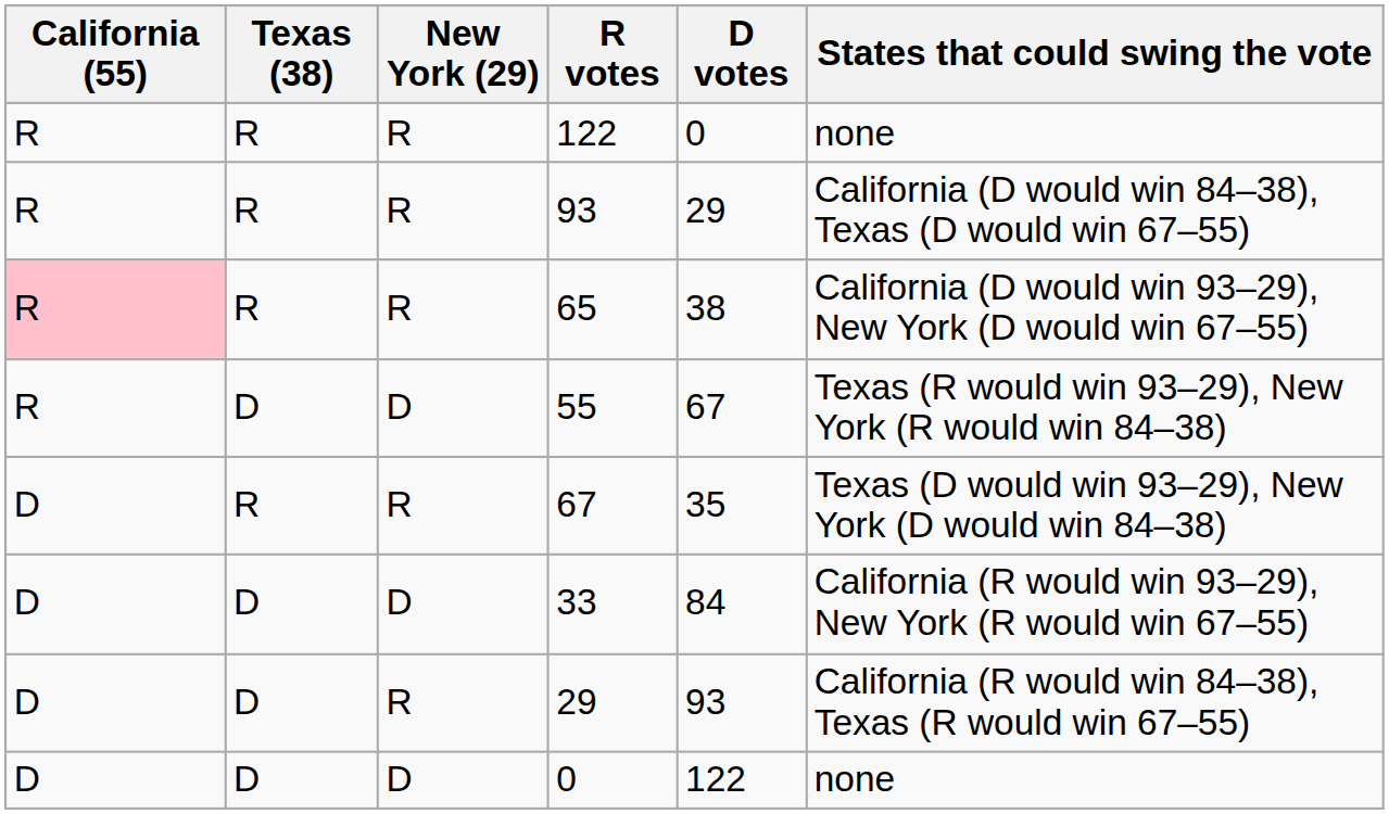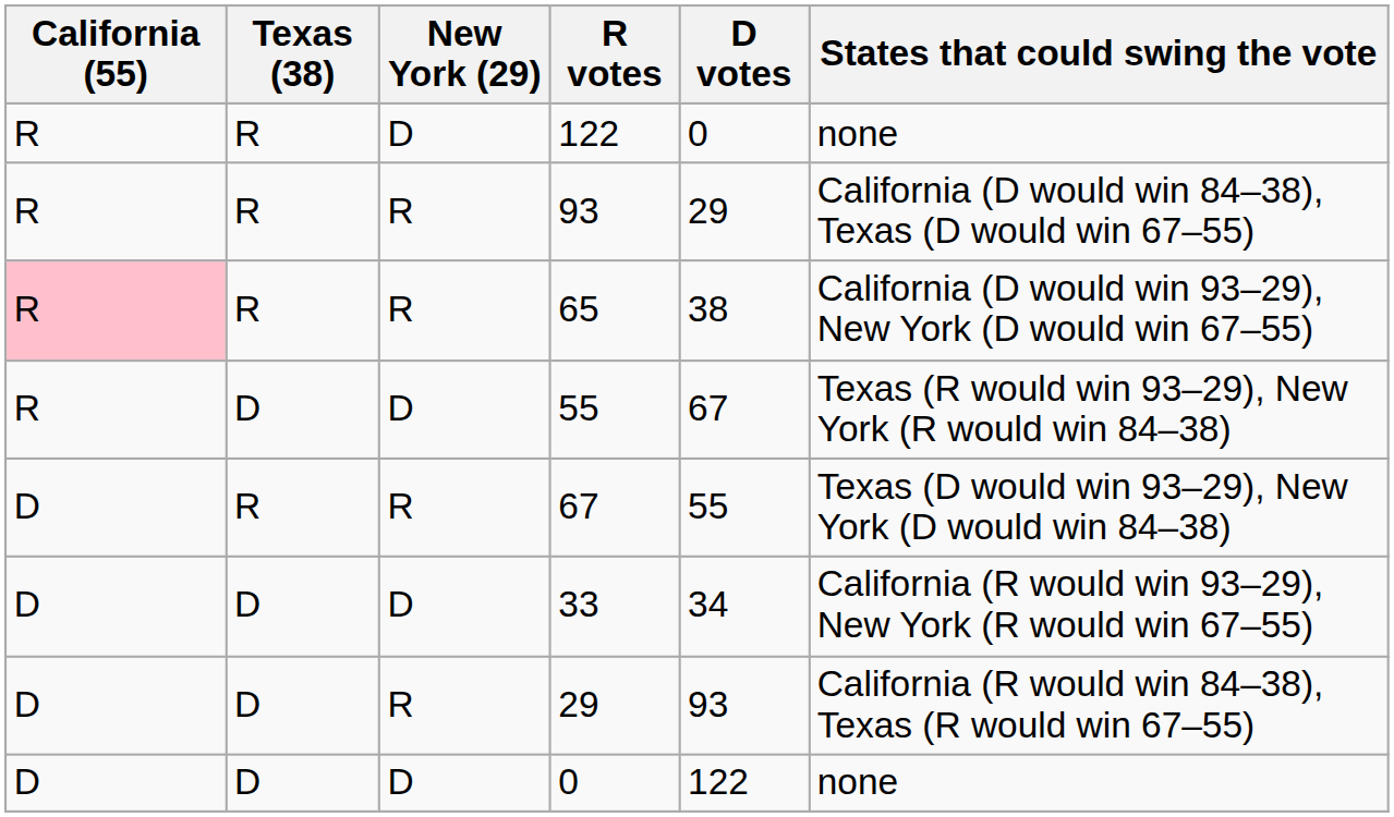row 2 | New York (29): R -> D
row 6 | D votes: 35 -> 55
row 7 | D votes: 84 -> 34
